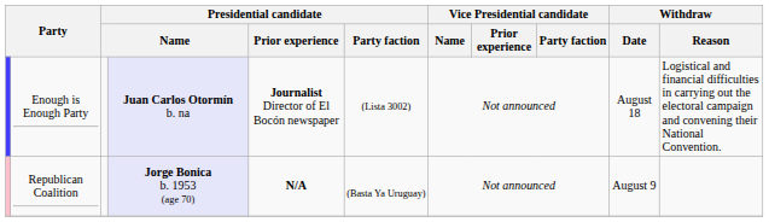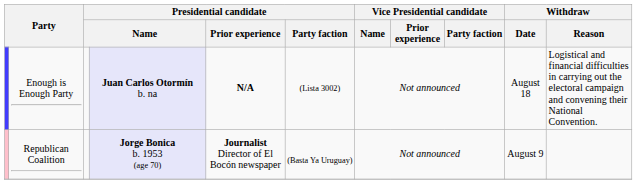Enough is Enough Party | Presidential candidate / Prior experience: Journalist Director of El Bocón newspaper -> N/A
Republican Coalition | Presidential candidate / Prior experience: N/A -> Journalist Director of El Bocón newspaper
